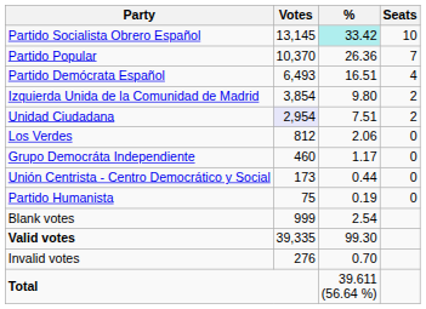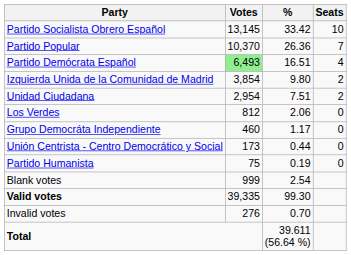Partido Socialista Obrero Español | %: paleturquoise background -> no background
Partido Demócrata Español | Votes: no background -> lightgreen background
Unidad Ciudadana | Votes: lavender background -> no background
